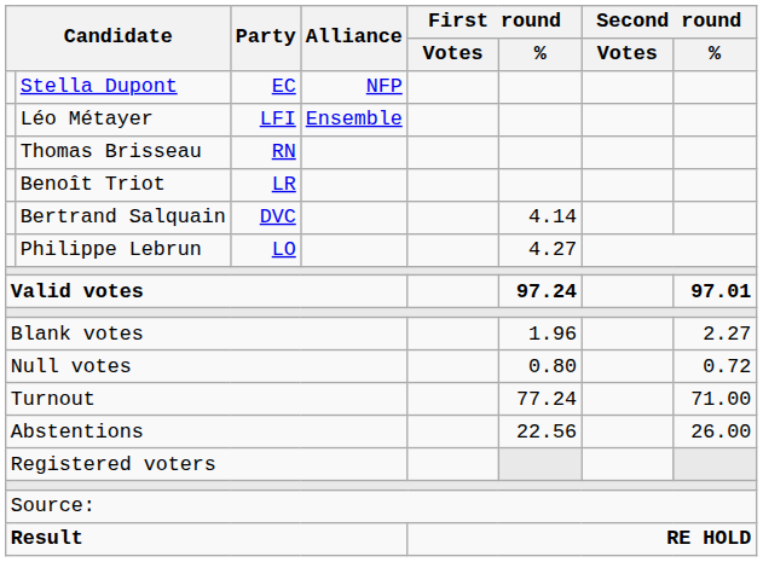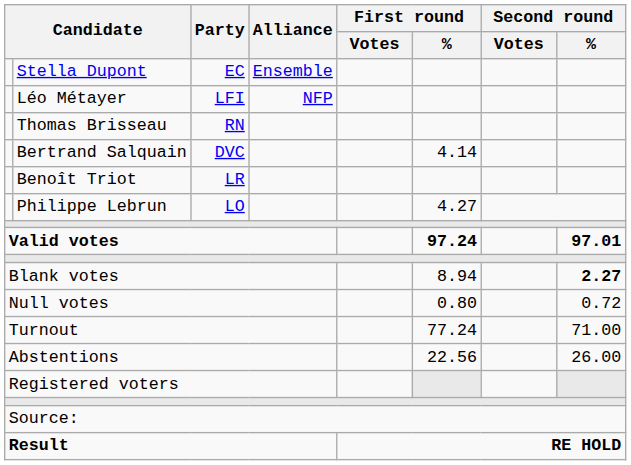Stella Dupont | Alliance: NFP -> Ensemble
Léo Métayer | Alliance: Ensemble -> NFP
rows swapped: Benoît Triot <-> Bertrand Salquain
Blank votes | First round / %: 1.96 -> 8.94
Blank votes | Second round / %: normal -> bold
